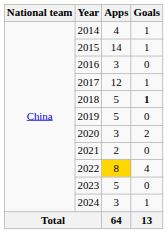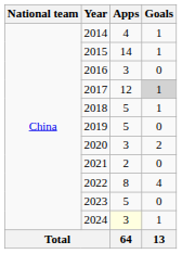2017 | Goals: no background -> lightgrey background
2018 | Goals: bold -> normal
2022 | Apps: gold background -> no background
2024 | Apps: no background -> lightyellow background
